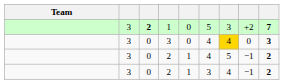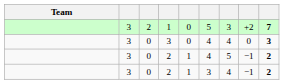row 2 | column 3: bold -> normal
row 3 | column 7: gold background -> no background
